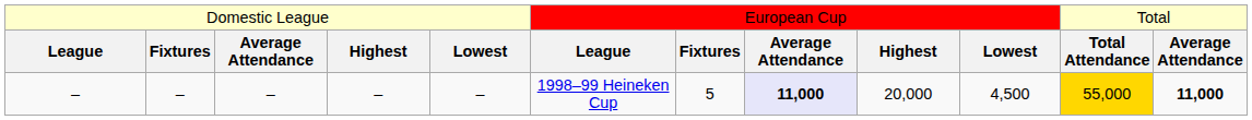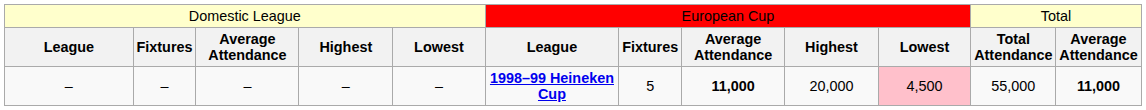row 3 | column 6: normal -> bold
row 3 | column 8: lavender background -> no background
row 3 | column 10: no background -> pink background
row 3 | column 11: gold background -> no background
